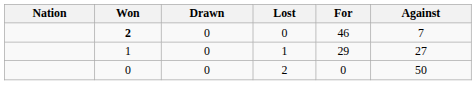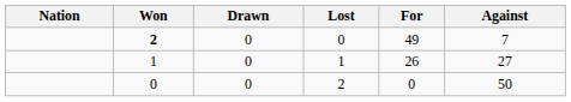row 2 | For: 46 -> 49
row 3 | For: 29 -> 26
